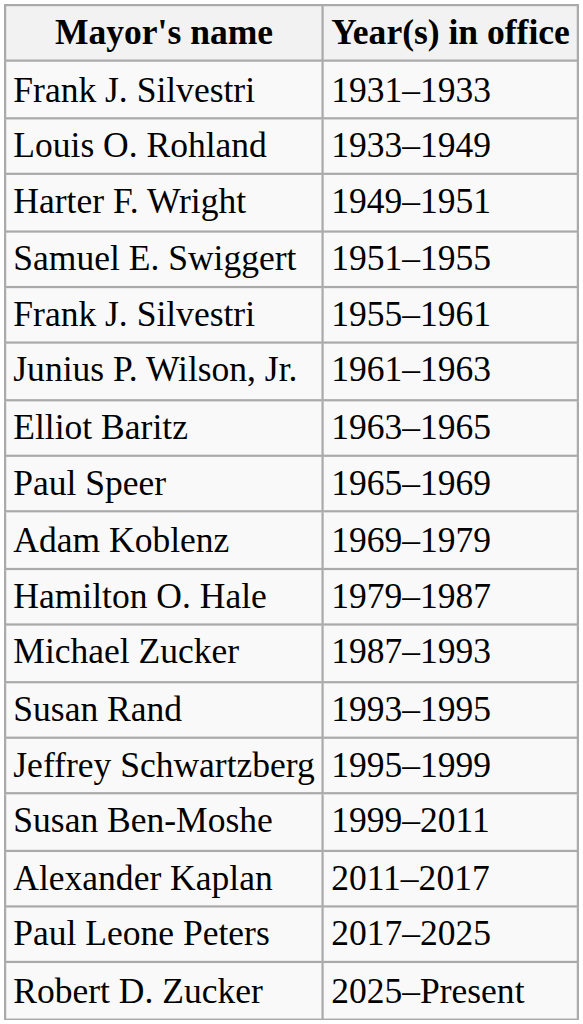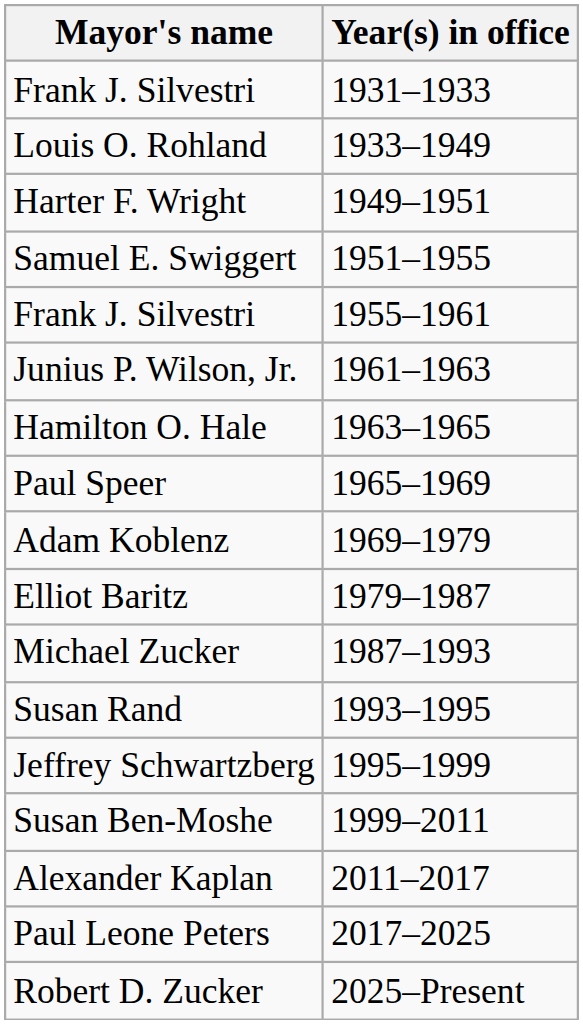row 8 | Mayor's name: Elliot Baritz -> Hamilton O. Hale
row 11 | Mayor's name: Hamilton O. Hale -> Elliot Baritz
